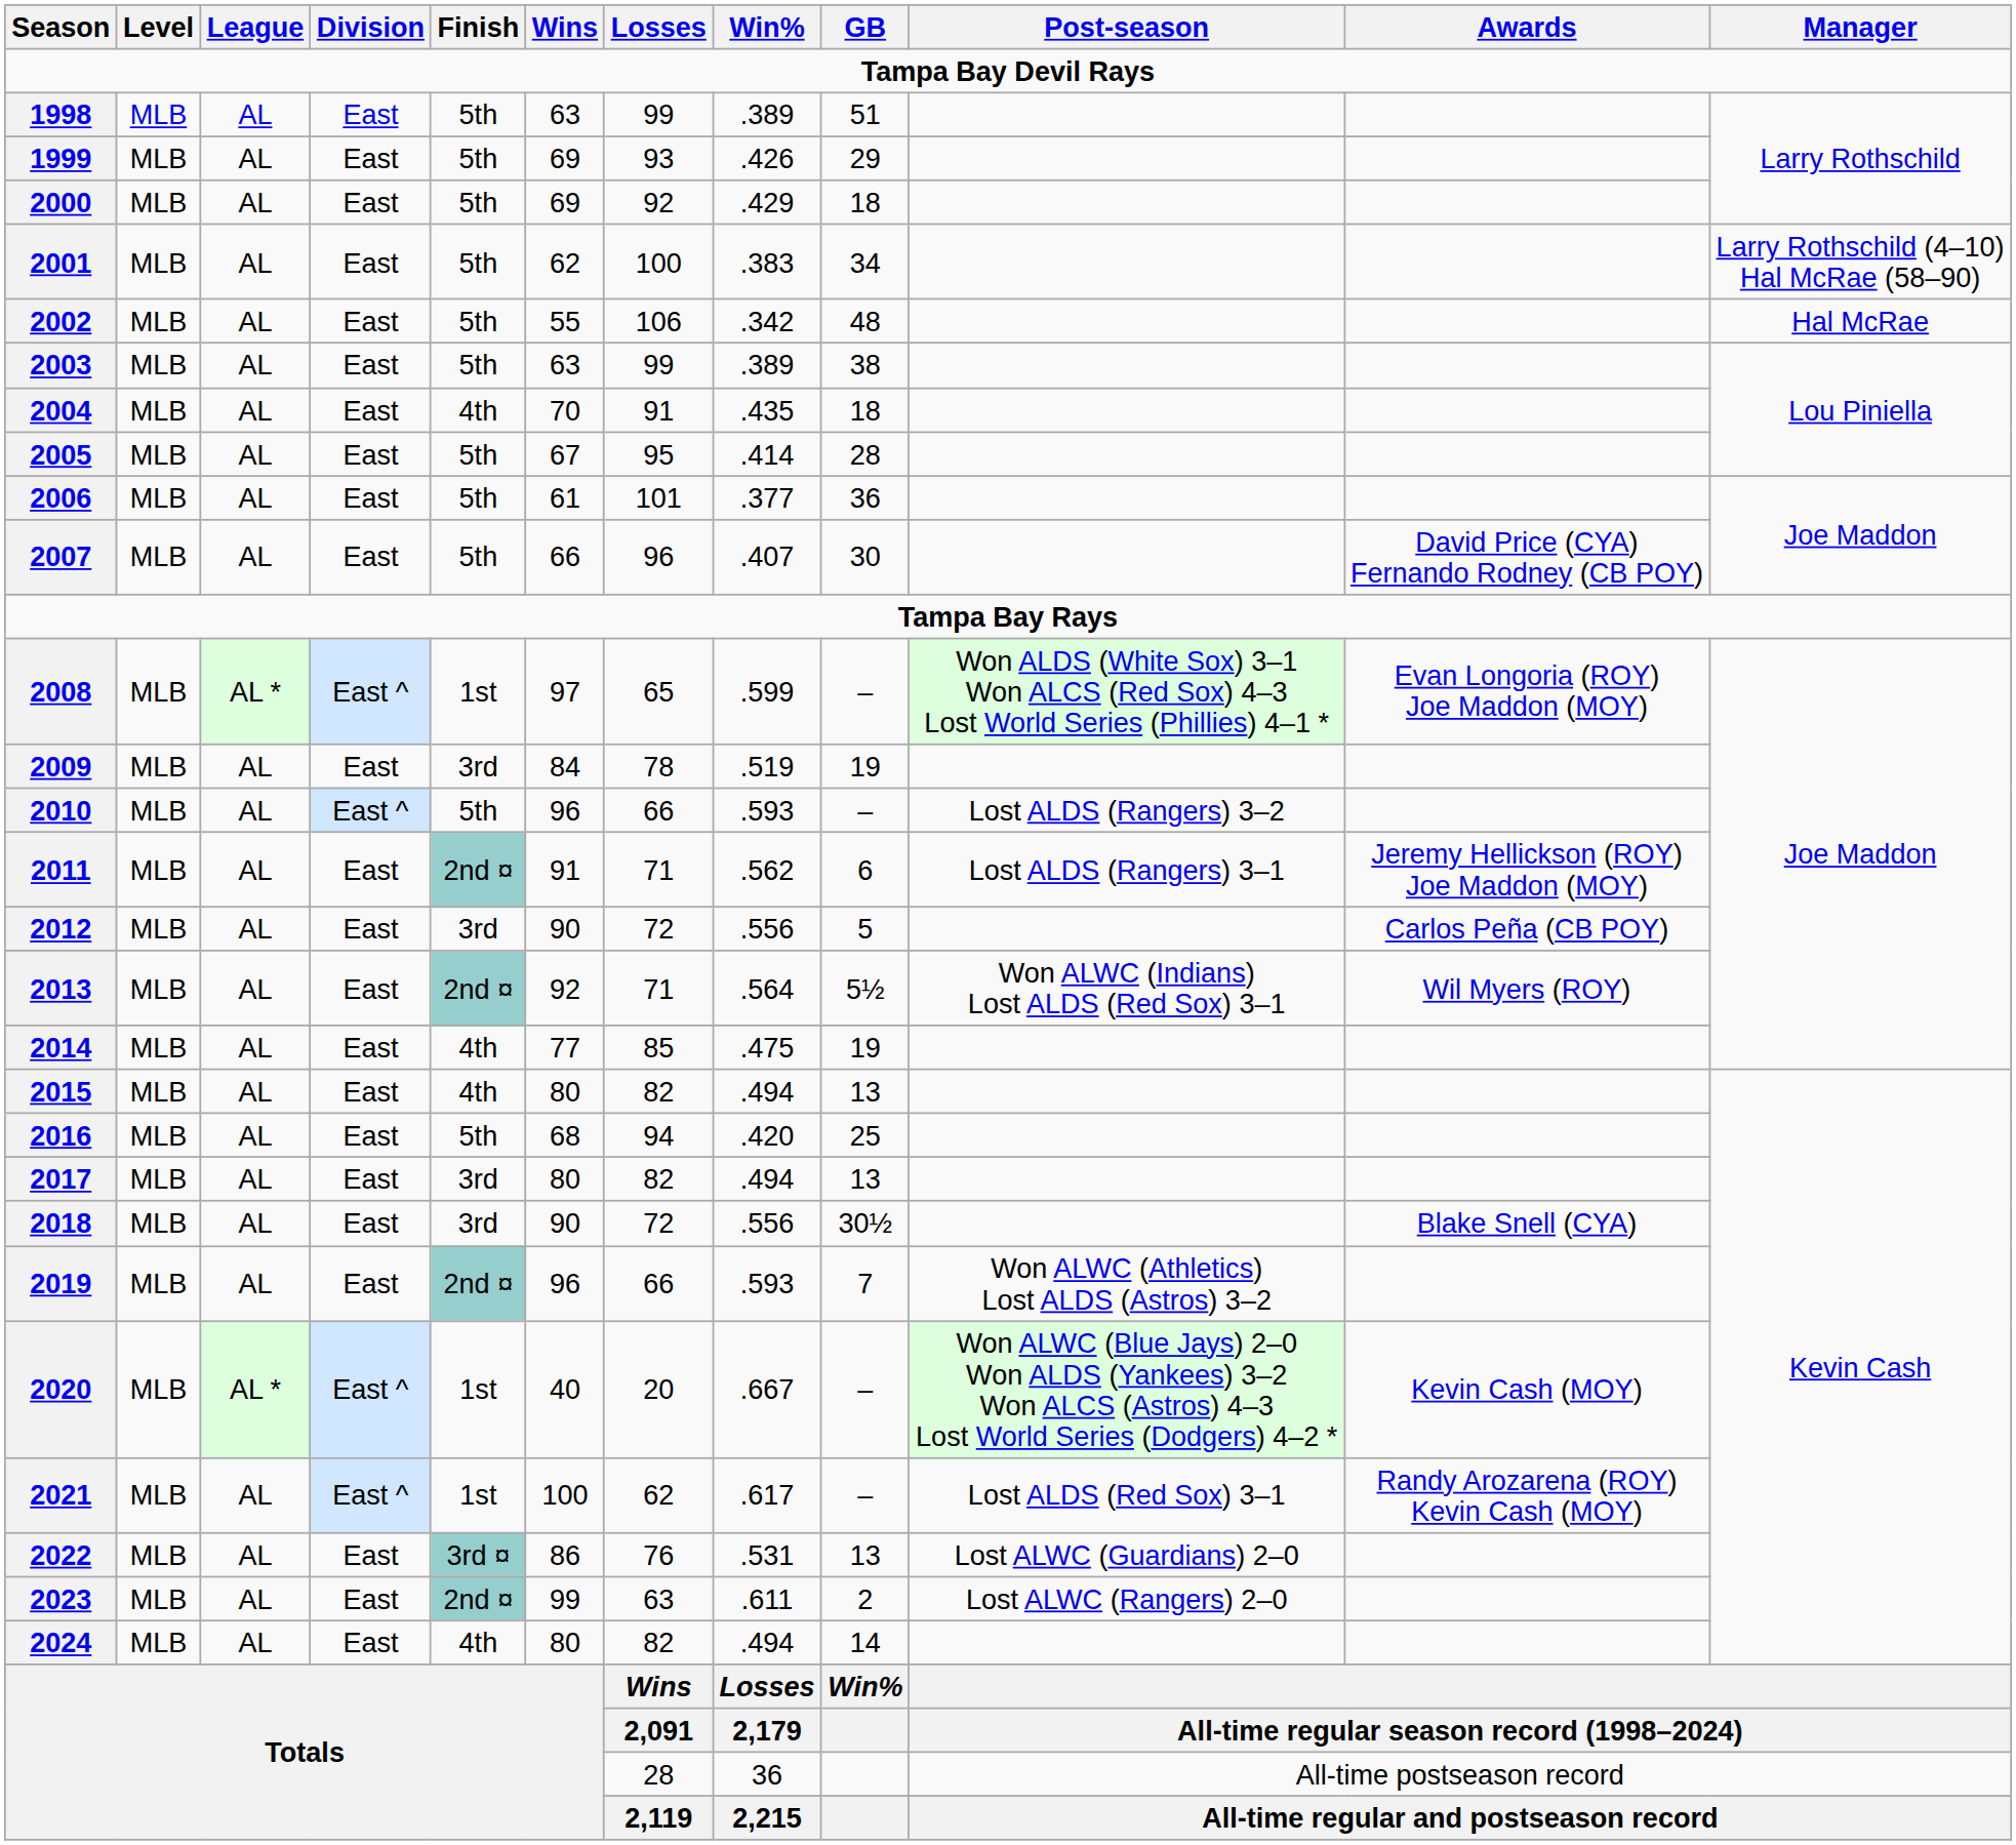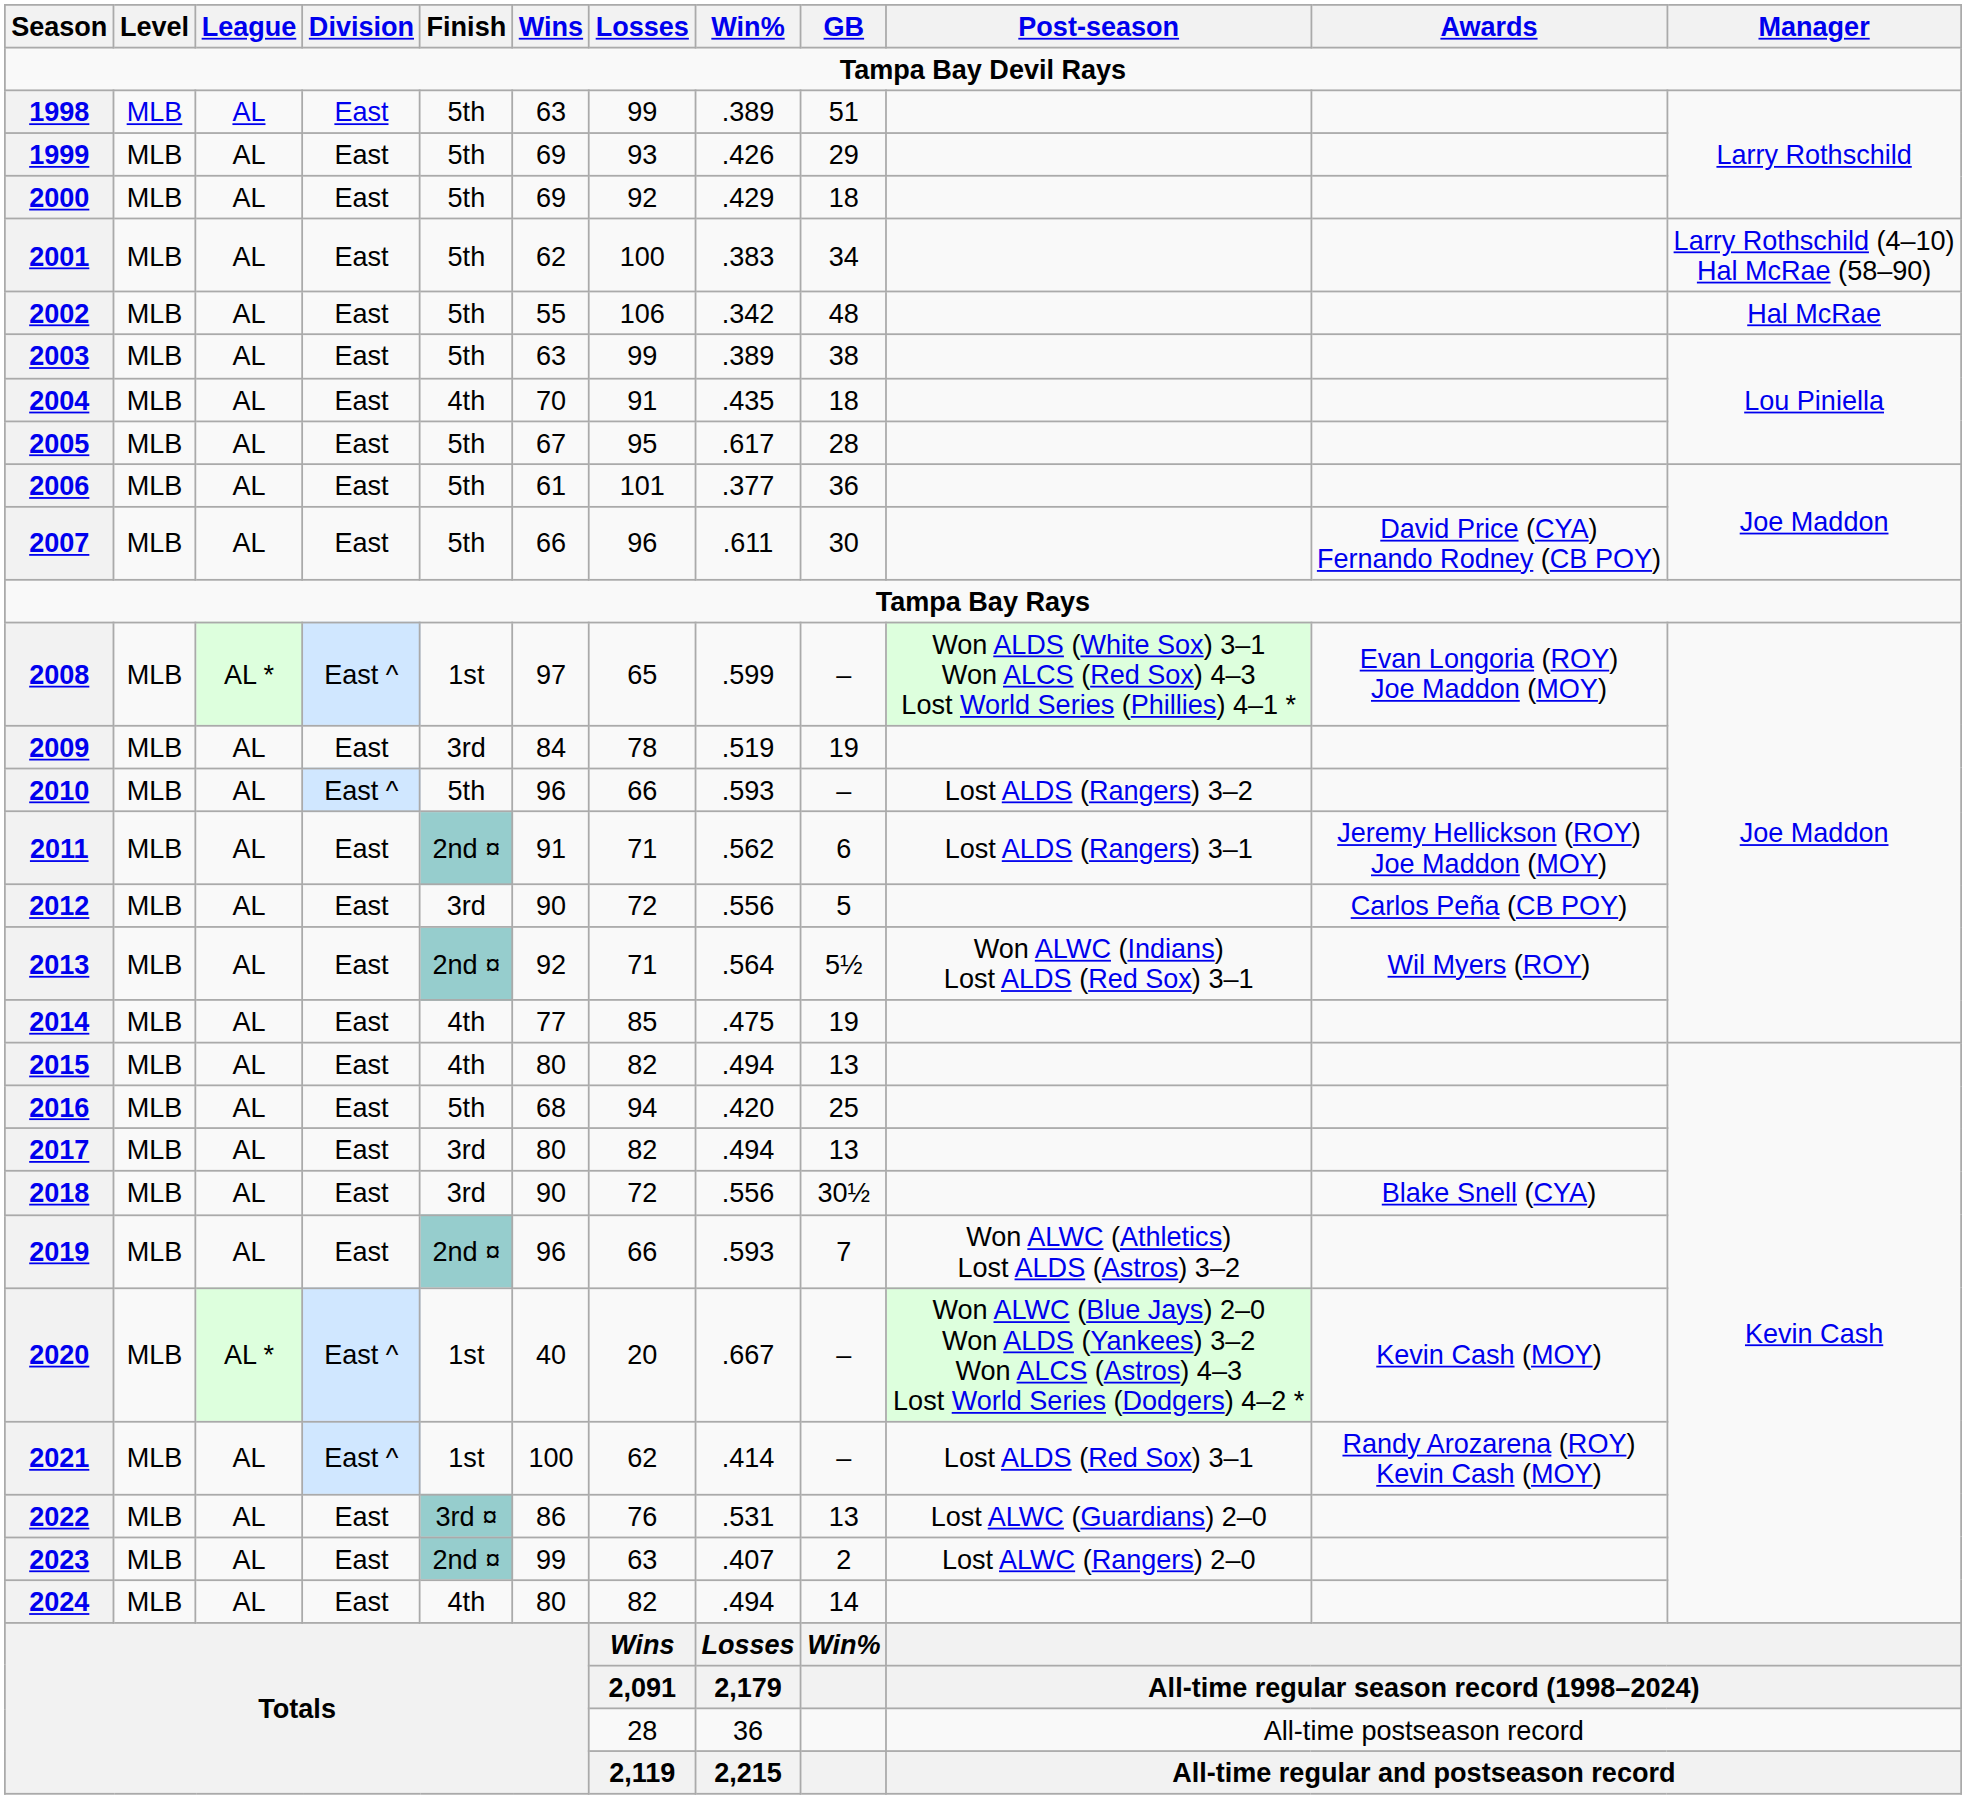2005 | Win%: .414 -> .617
2007 | Win%: .407 -> .611
2021 | Win%: .617 -> .414
2023 | Win%: .611 -> .407
